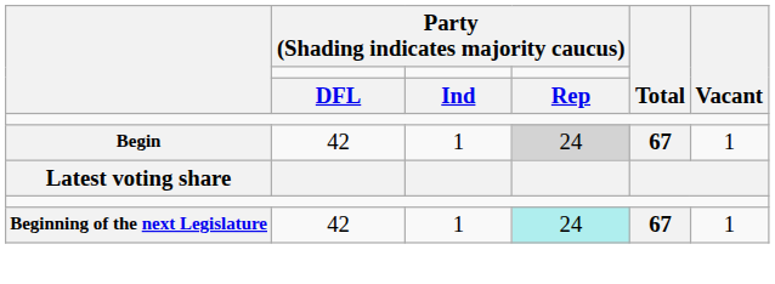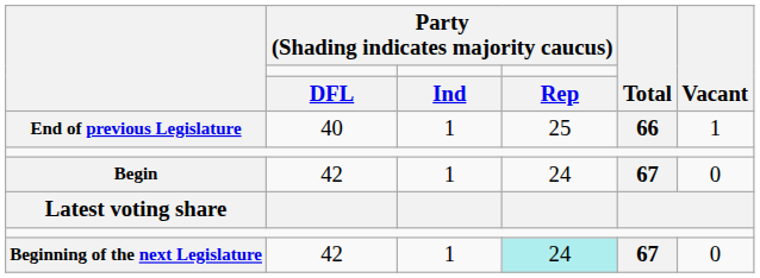+ row: End of previous Legislature | 40 | 1 | 25 | 66 | 1
Begin | column 4: lightgrey background -> no background
Begin | Vacant: 1 -> 0
Beginning of the next Legislature | Vacant: 1 -> 0
